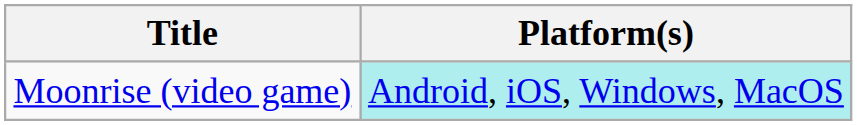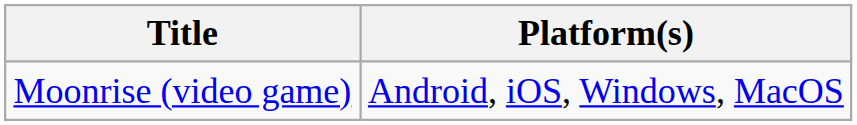Moonrise (video game) | Platform(s): paleturquoise background -> no background
